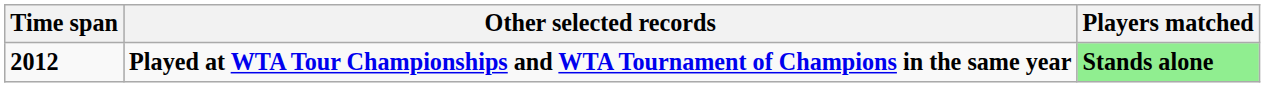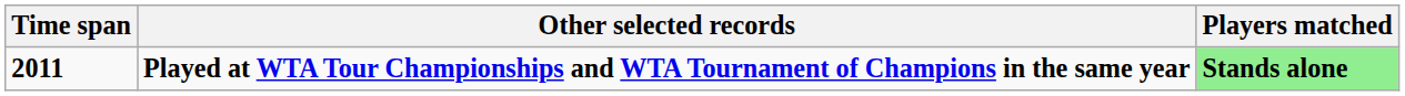row 2 | Time span: 2012 -> 2011
